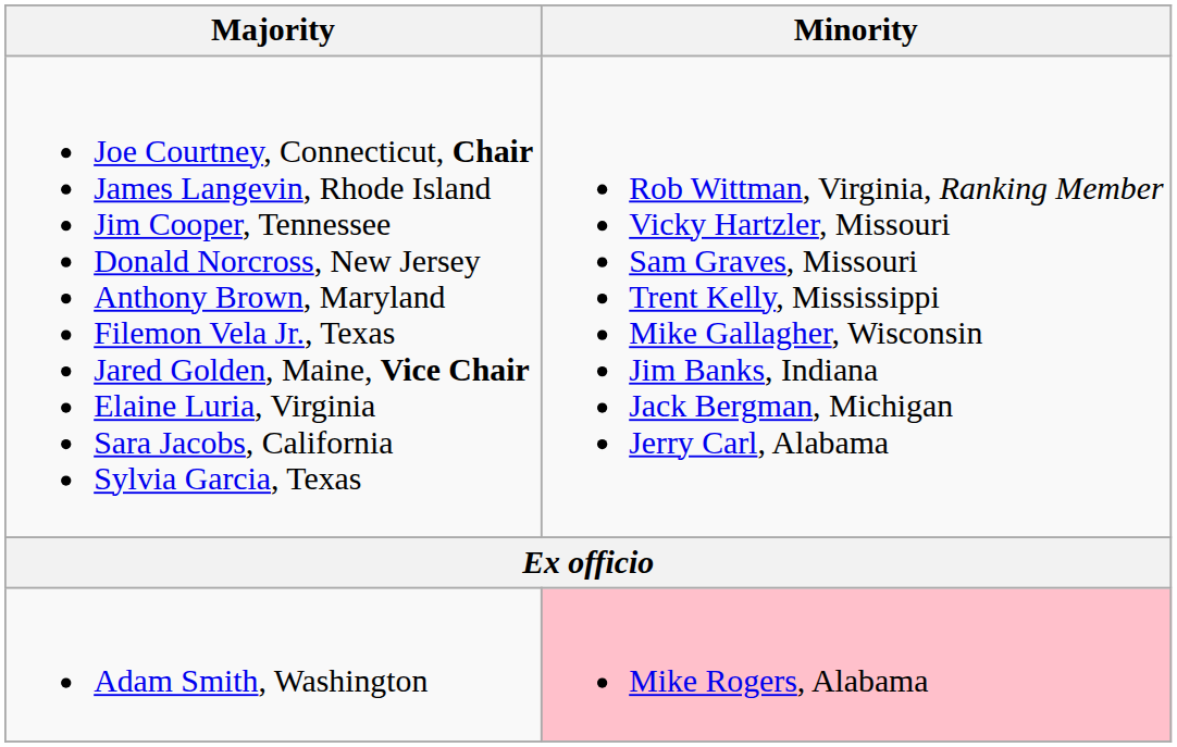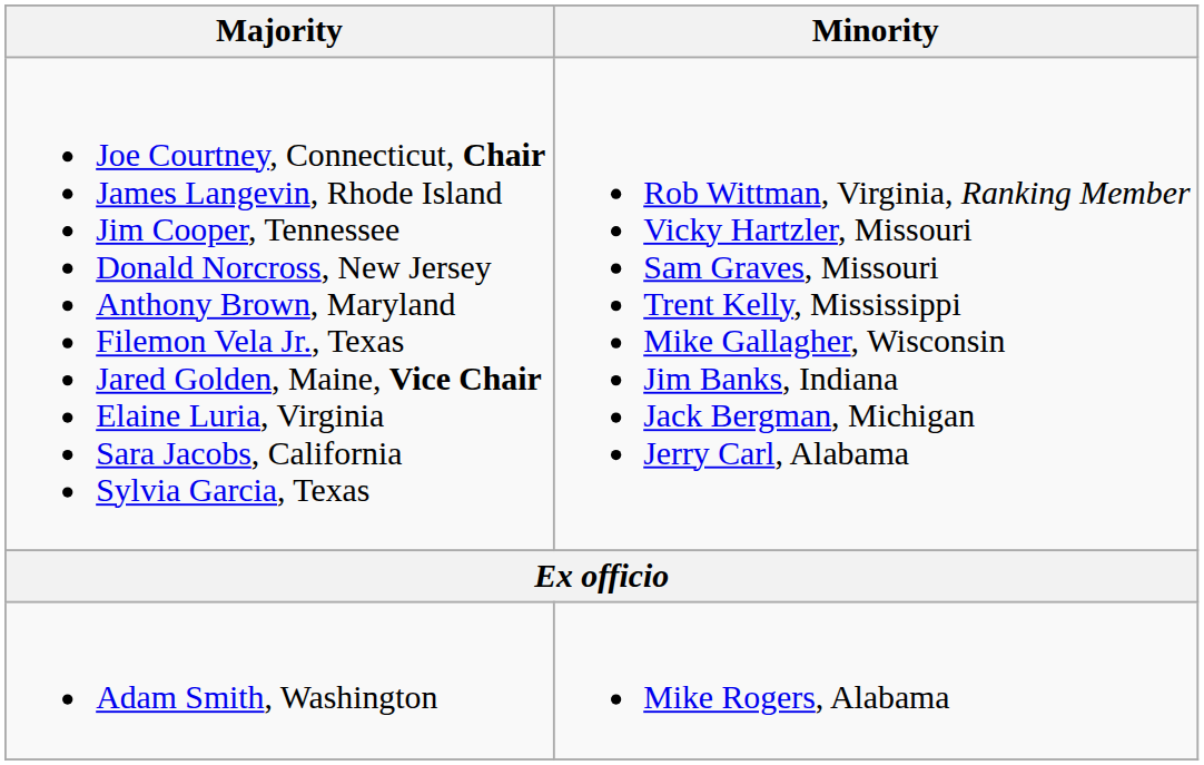Adam Smith, Washington | Minority: pink background -> no background
